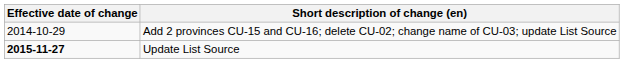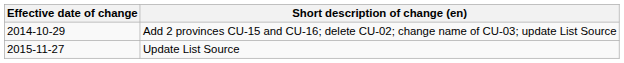Update List Source | Effective date of change: bold -> normal
